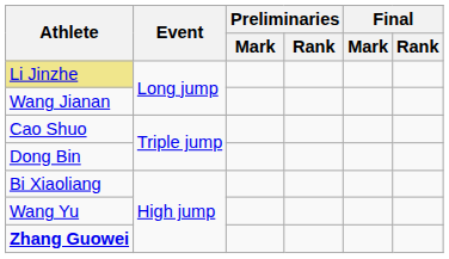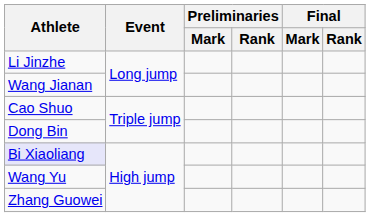Li Jinzhe | Athlete: khaki background -> no background
Bi Xiaoliang | Athlete: no background -> lavender background
Zhang Guowei | Athlete: bold -> normal
